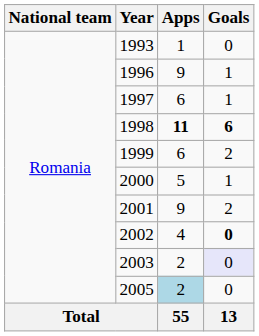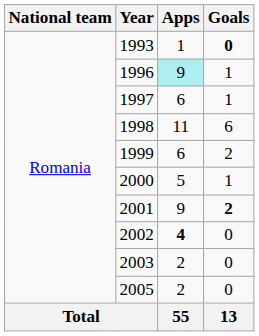1993 | Goals: normal -> bold
1996 | Apps: no background -> paleturquoise background
1998 | Apps: bold -> normal
1998 | Goals: bold -> normal
2001 | Goals: normal -> bold
2002 | Apps: normal -> bold
2002 | Goals: bold -> normal
2003 | Goals: lavender background -> no background
2005 | Apps: lightblue background -> no background
